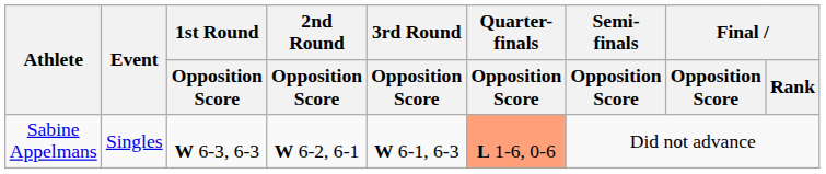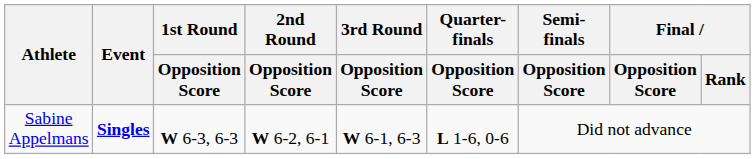Sabine Appelmans | Event: normal -> bold
Sabine Appelmans | Quarter-finals / Opposition Score: lightsalmon background -> no background
